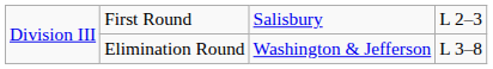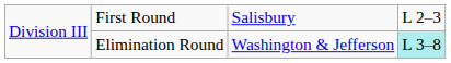Division III / Elimination Round | column 4: no background -> paleturquoise background
